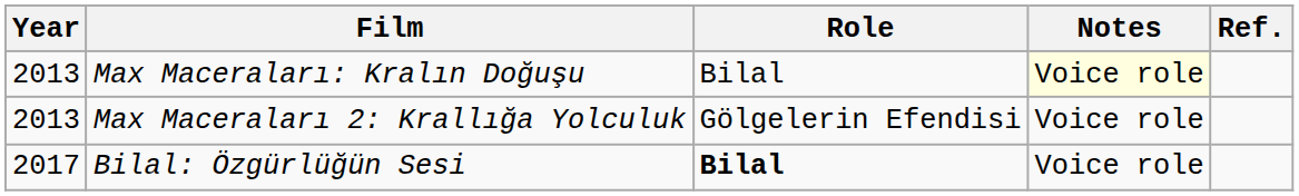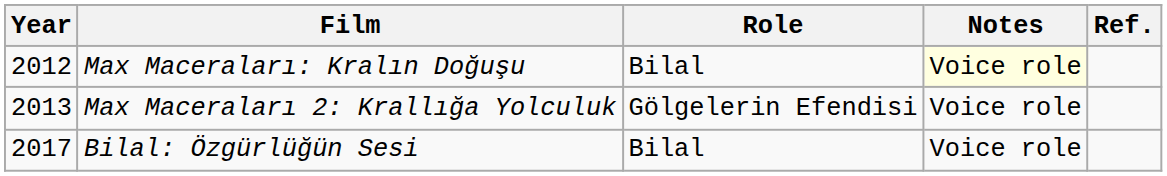Max Maceraları: Kralın Doğuşu | Year: 2013 -> 2012
Bilal: Özgürlüğün Sesi | Role: bold -> normal
